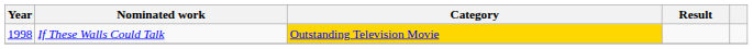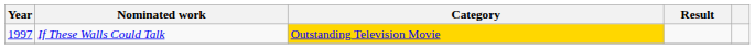If These Walls Could Talk | Year: 1998 -> 1997
